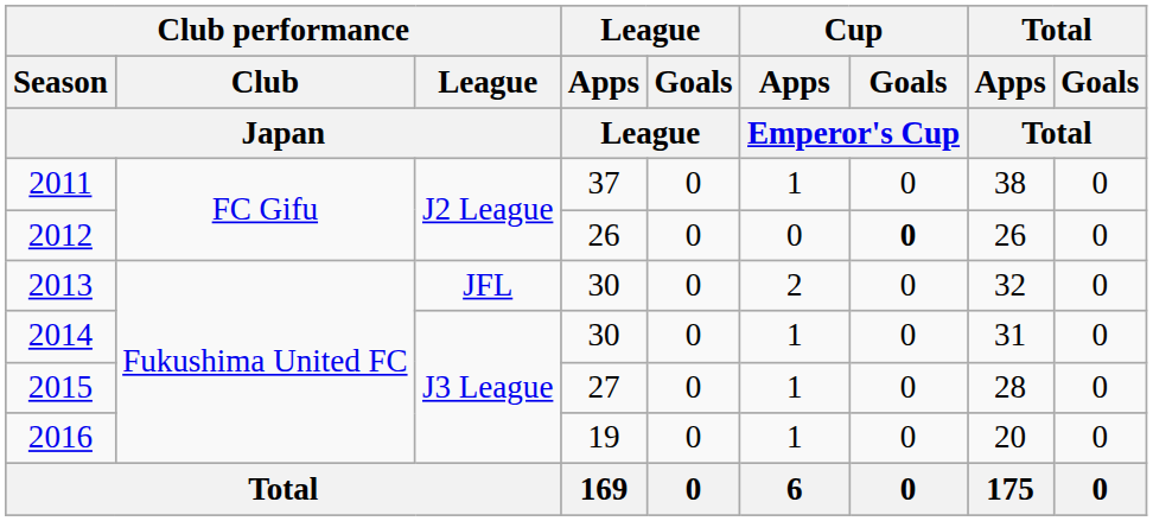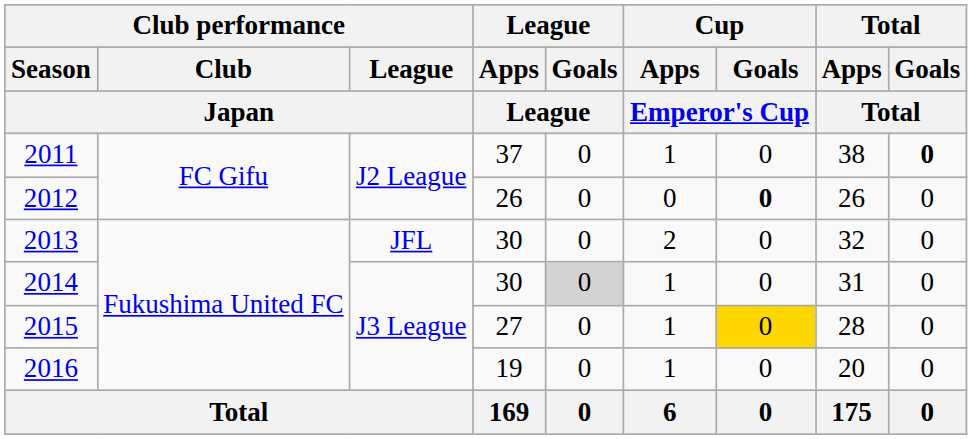2011 | Total / Goals / Total: normal -> bold
2014 | League / Goals / League: no background -> lightgrey background
2015 | Cup / Goals / Emperor's Cup: no background -> gold background
